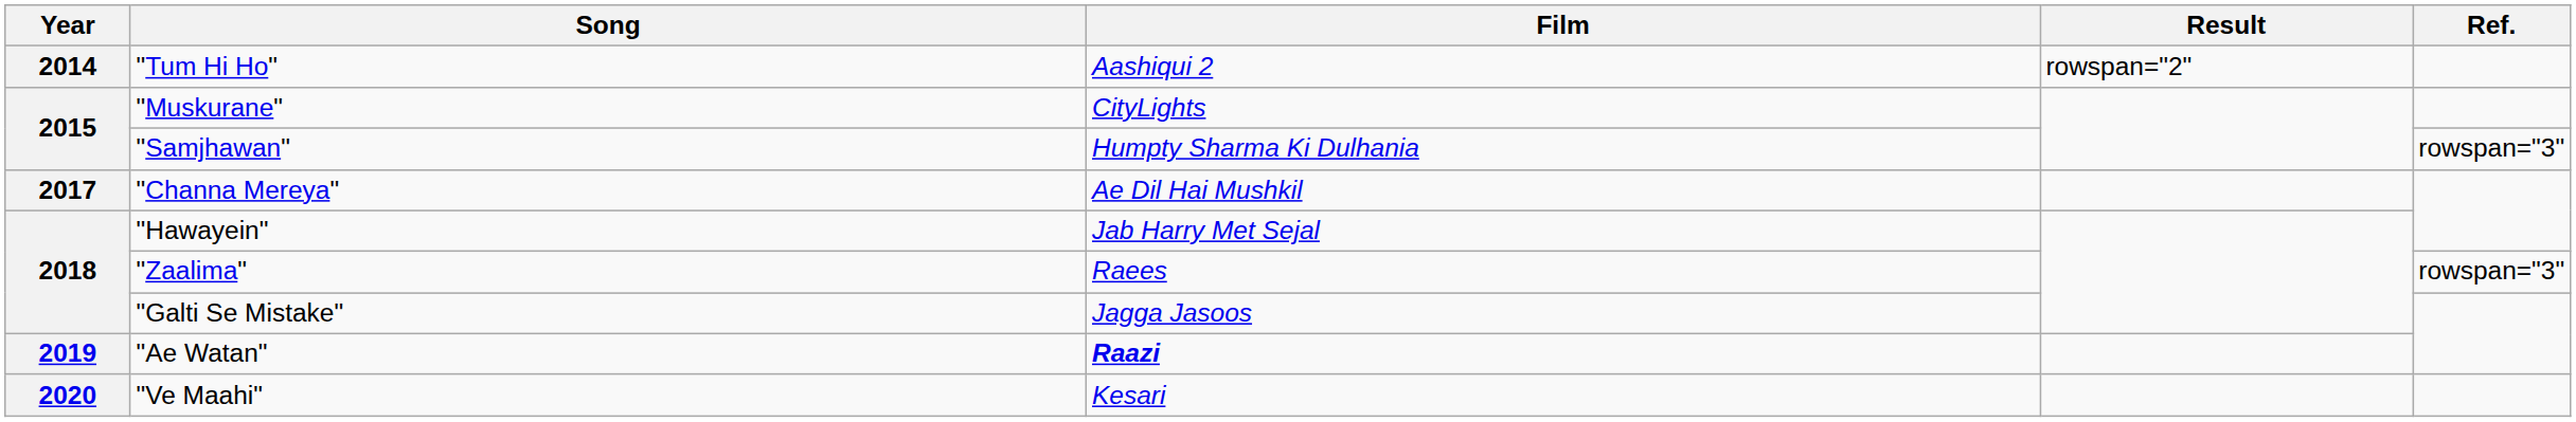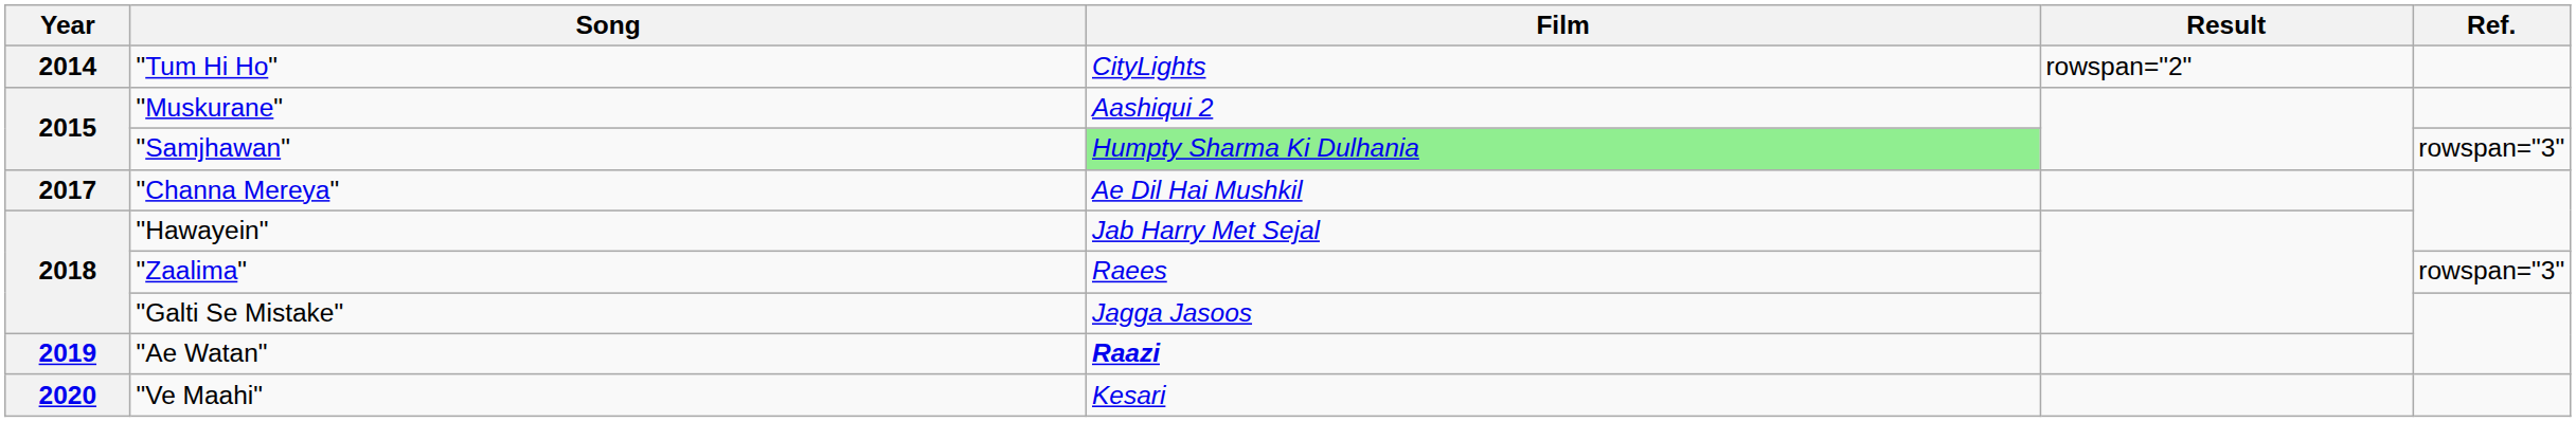"Tum Hi Ho" | Film: Aashiqui 2 -> CityLights
"Muskurane" | Film: CityLights -> Aashiqui 2
"Samjhawan" | Film: no background -> lightgreen background
